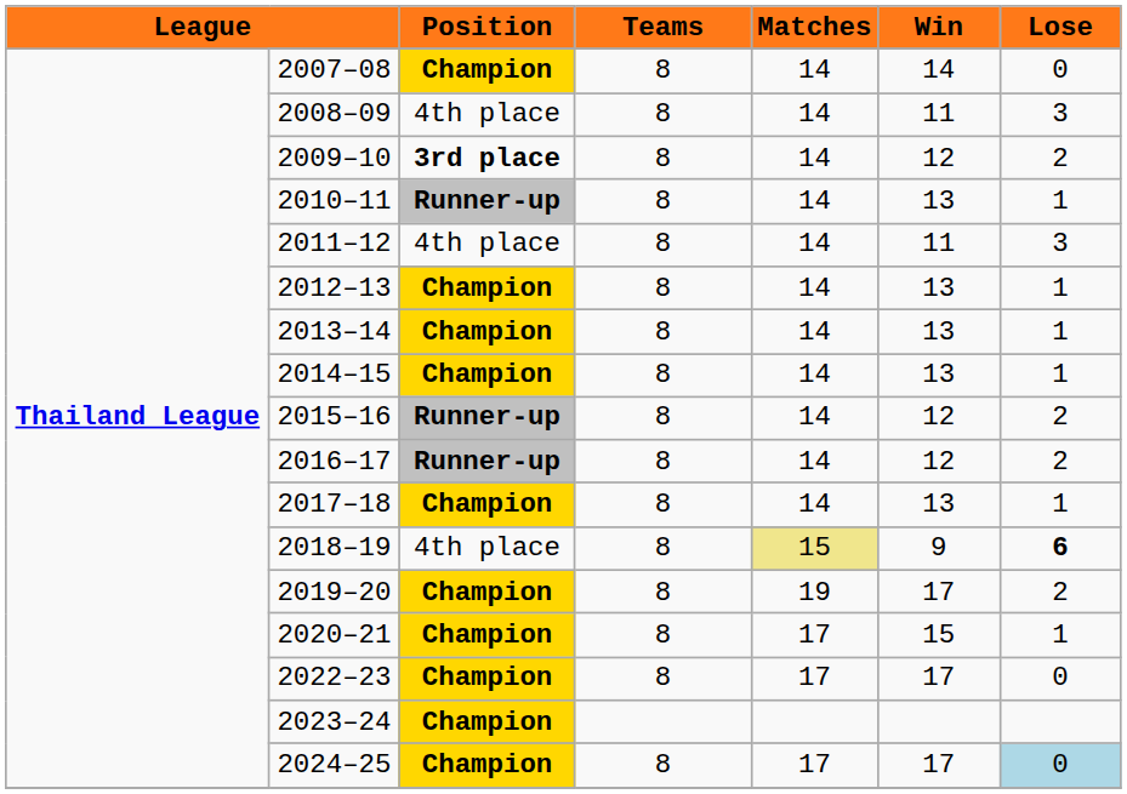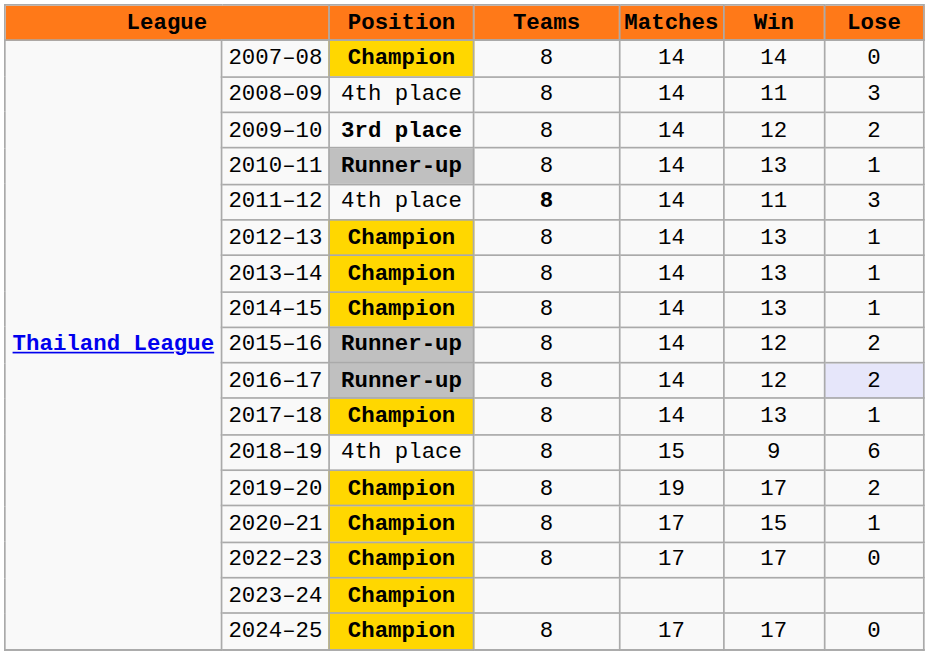2011–12 | column 4: normal -> bold
2016–17 | column 7: no background -> lavender background
2018–19 | column 5: khaki background -> no background
2018–19 | column 7: bold -> normal
2024–25 | column 7: lightblue background -> no background
